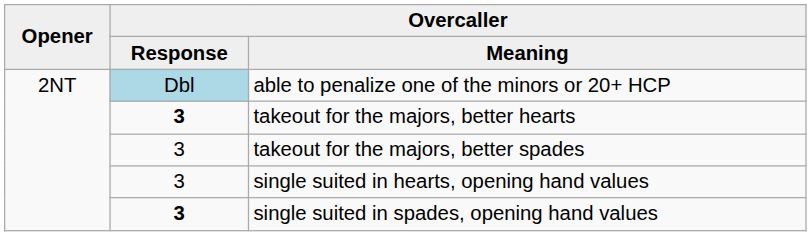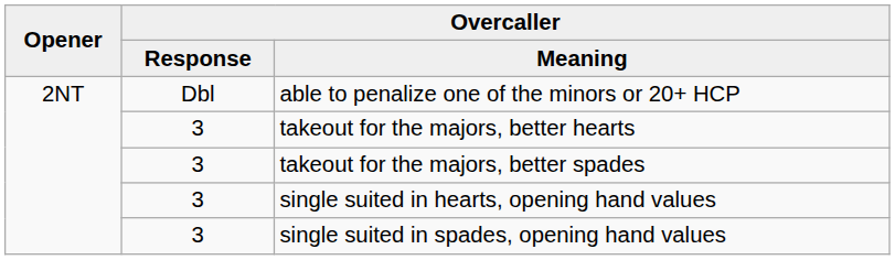able to penalize one of the minors or 20+ HCP | column 2: lightblue background -> no background
takeout for the majors, better hearts | column 2: bold -> normal
single suited in spades, opening hand values | column 2: bold -> normal
